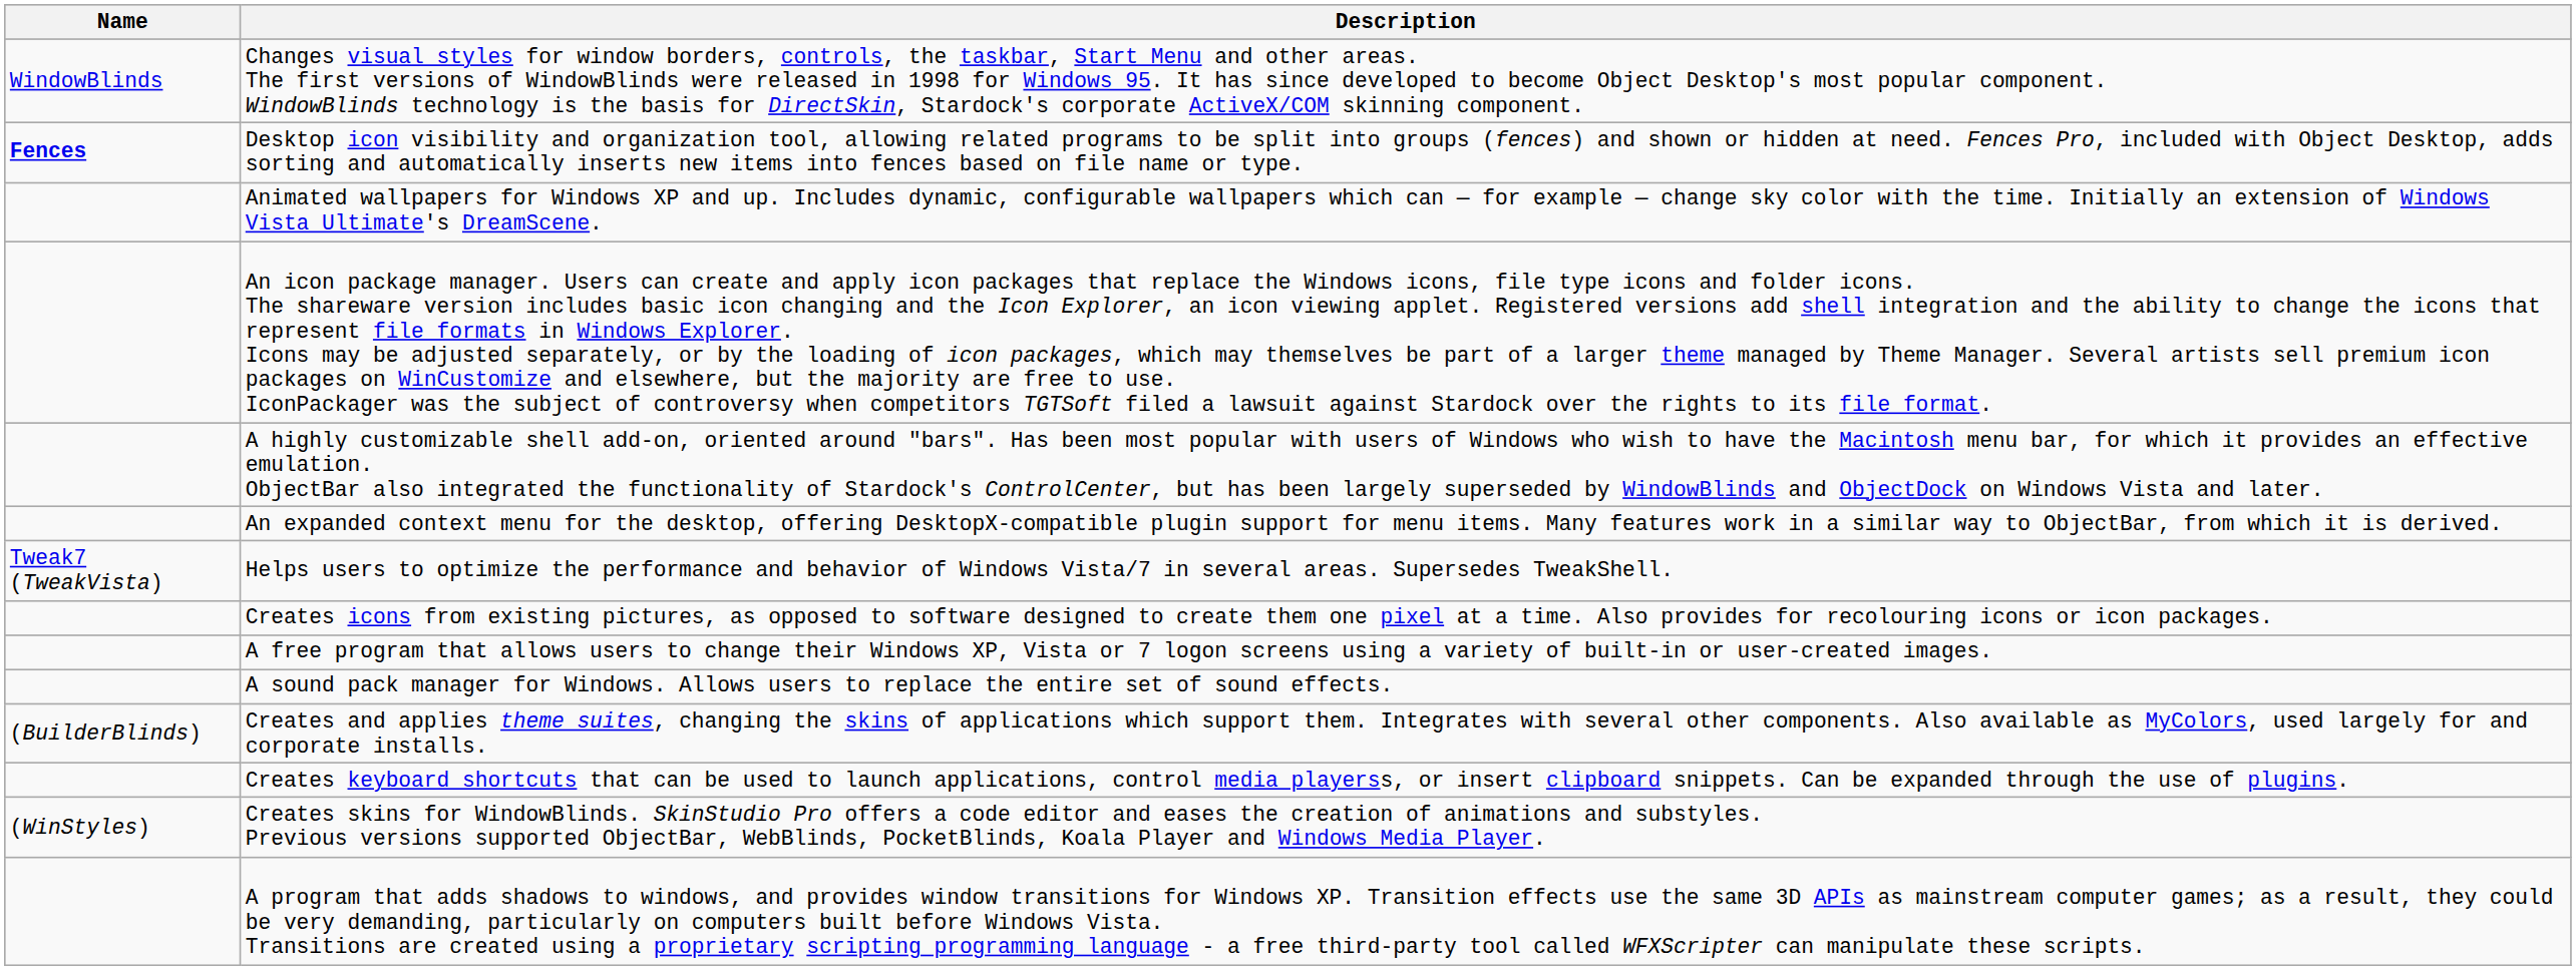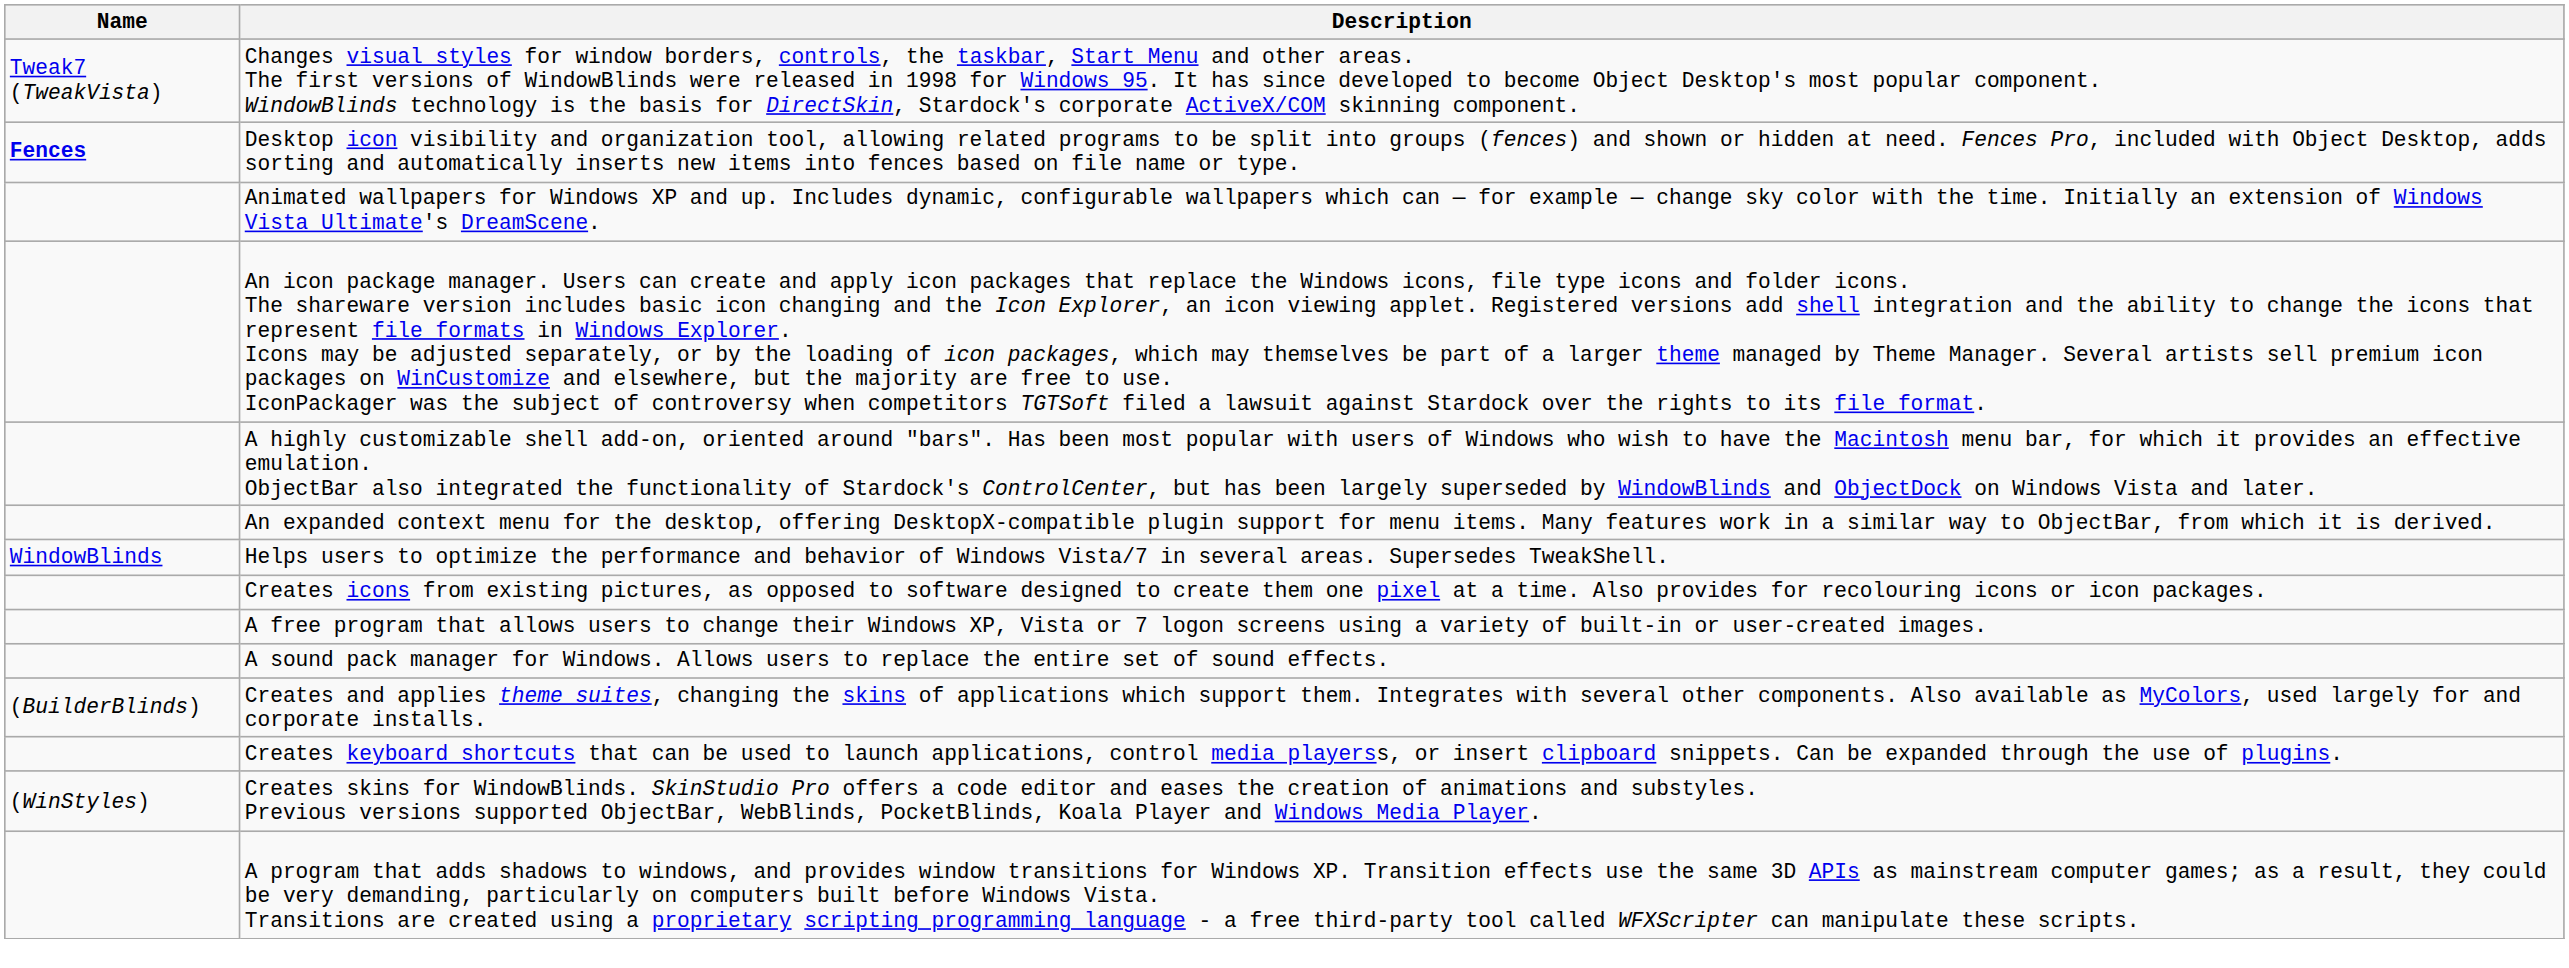row 2 | Name: WindowBlinds -> Tweak7 (TweakVista)
row 8 | Name: Tweak7 (TweakVista) -> WindowBlinds
